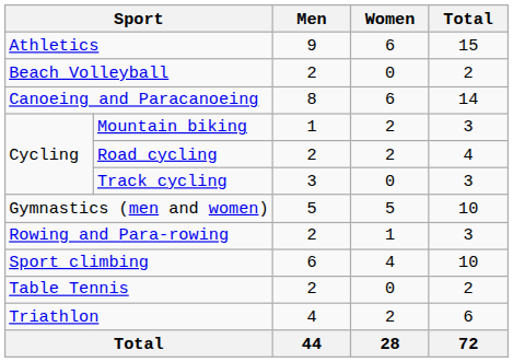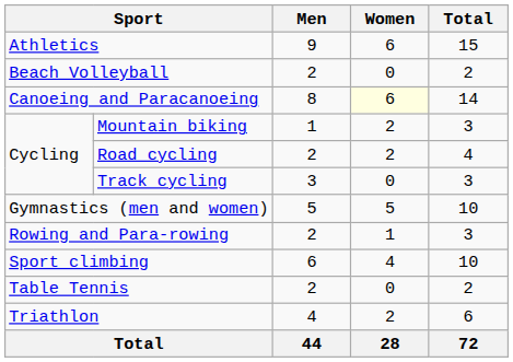Canoeing and Paracanoeing | Women: no background -> lightyellow background
